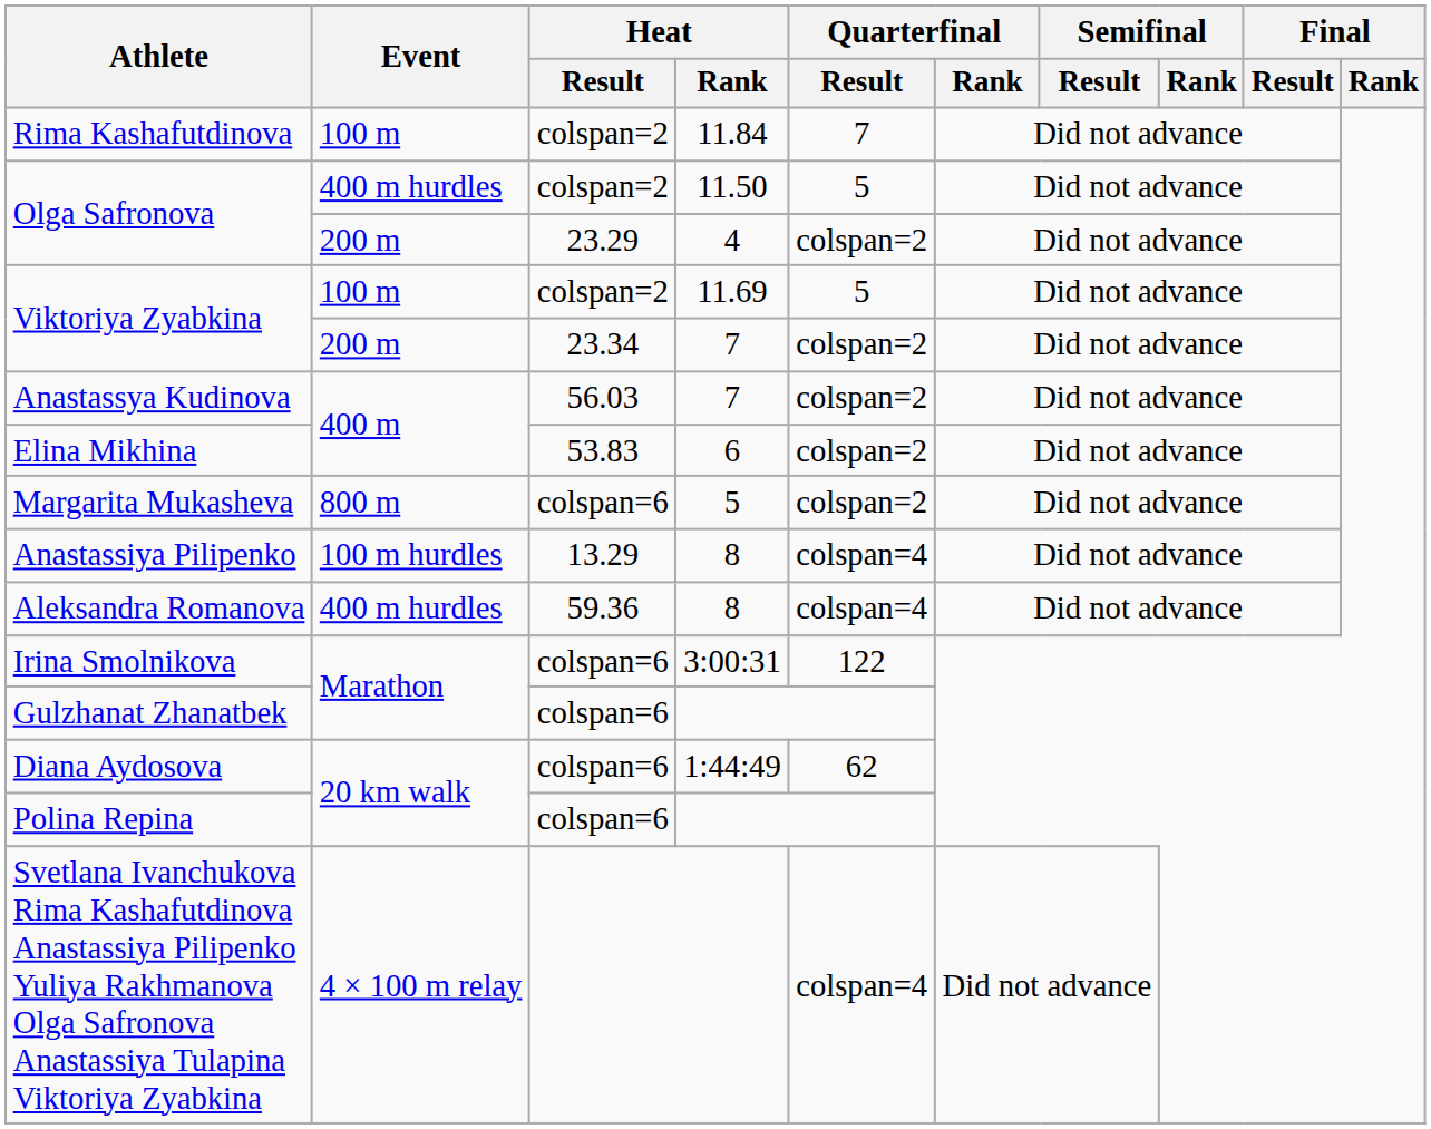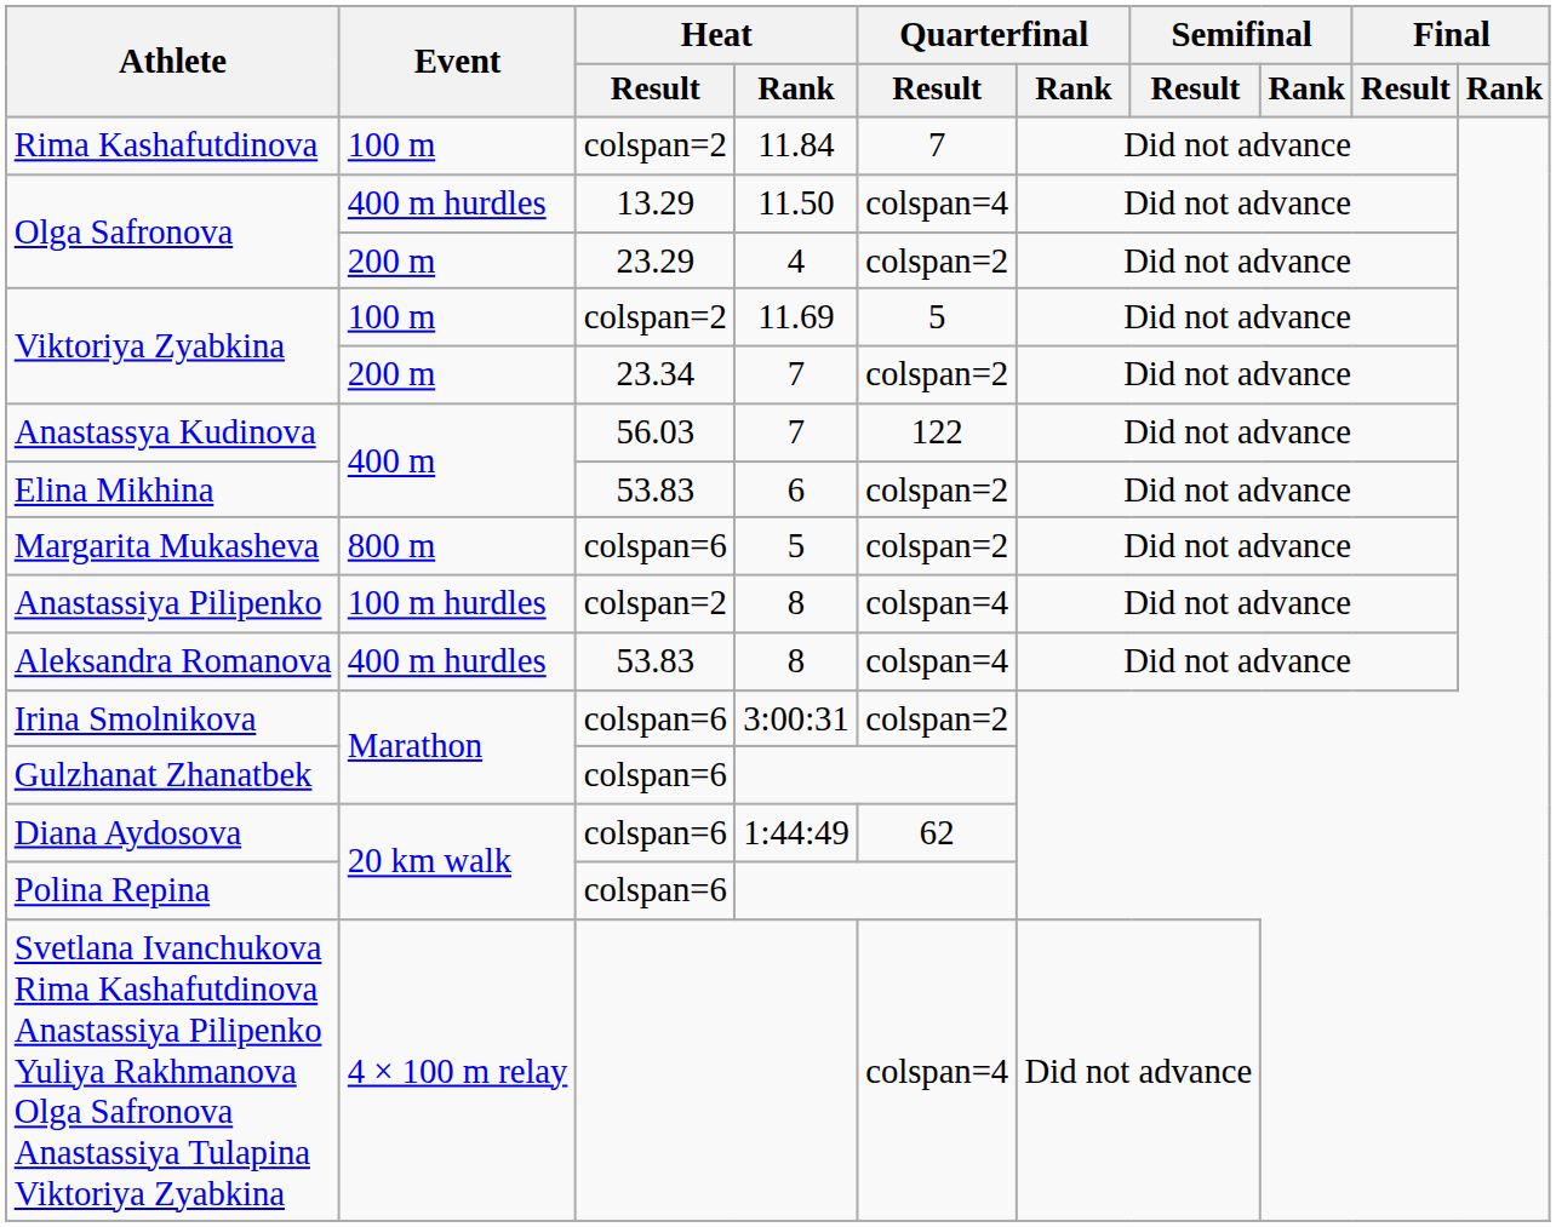Olga Safronova / 11.50 | Heat / Result: colspan=2 -> 13.29
Olga Safronova / 11.50 | Quarterfinal / Result: 5 -> colspan=4
Anastassya Kudinova | Quarterfinal / Result: colspan=2 -> 122
Anastassiya Pilipenko | Heat / Result: 13.29 -> colspan=2
Aleksandra Romanova | Heat / Result: 59.36 -> 53.83
Irina Smolnikova | Quarterfinal / Result: 122 -> colspan=2
